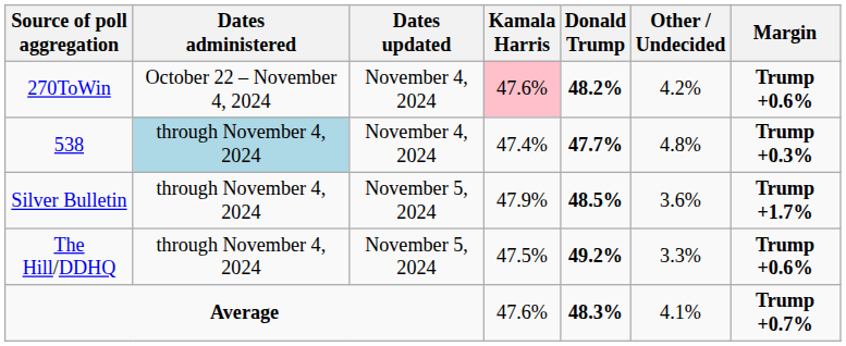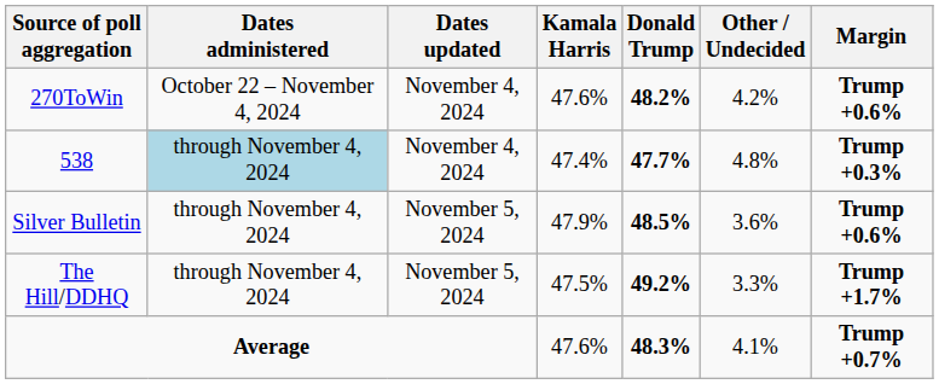270ToWin | Kamala Harris: pink background -> no background
Silver Bulletin | Margin: Trump +1.7% -> Trump +0.6%
The Hill/DDHQ | Margin: Trump +0.6% -> Trump +1.7%
